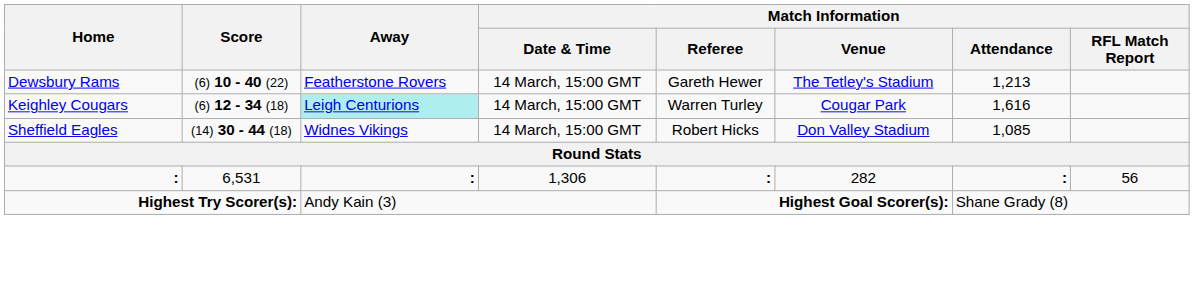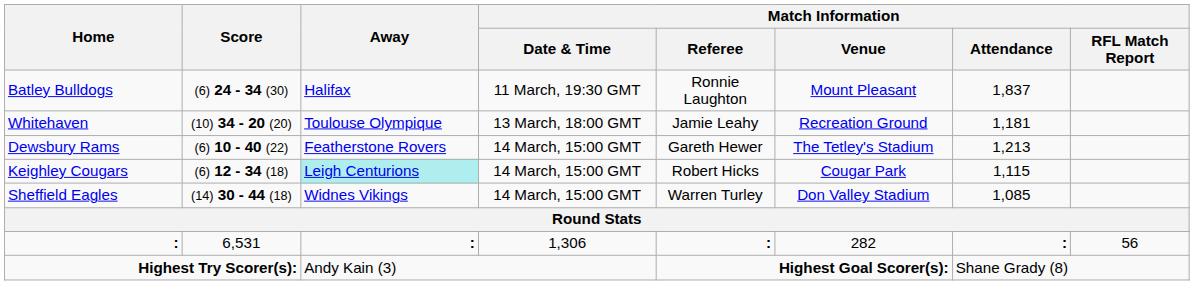+ row: Batley Bulldogs | (6) 24 - 34 (30) | Halifax | 11 March, 19:30 GMT | Ronnie Laughton | Mount Pleasant | 1,837
+ row: Whitehaven | (10) 34 - 20 (20) | Toulouse Olympique | 13 March, 18:00 GMT | Jamie Leahy | Recreation Ground | 1,181
Keighley Cougars | Match Information / Referee: Warren Turley -> Robert Hicks
Keighley Cougars | Match Information / Attendance: 1,616 -> 1,115
Sheffield Eagles | Match Information / Referee: Robert Hicks -> Warren Turley
